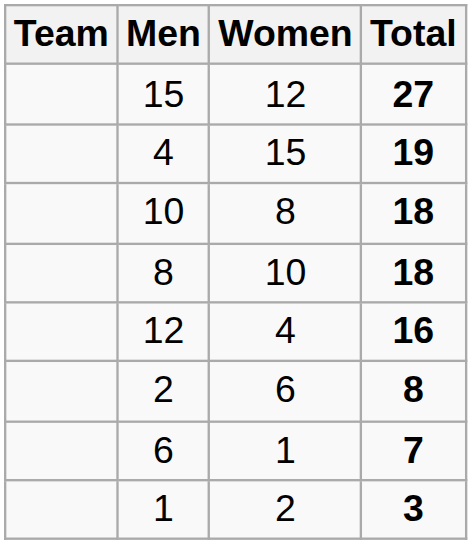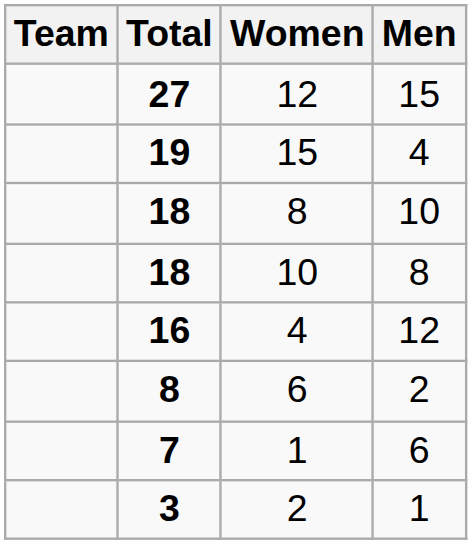columns swapped: Men <-> Total
